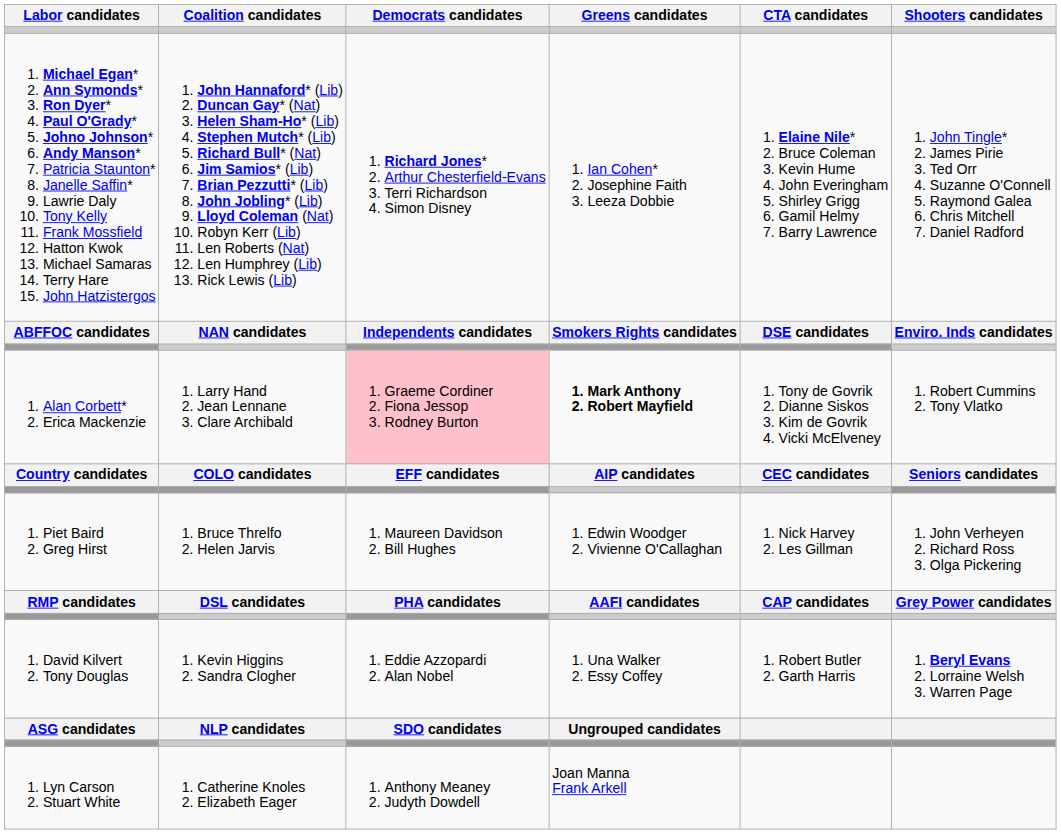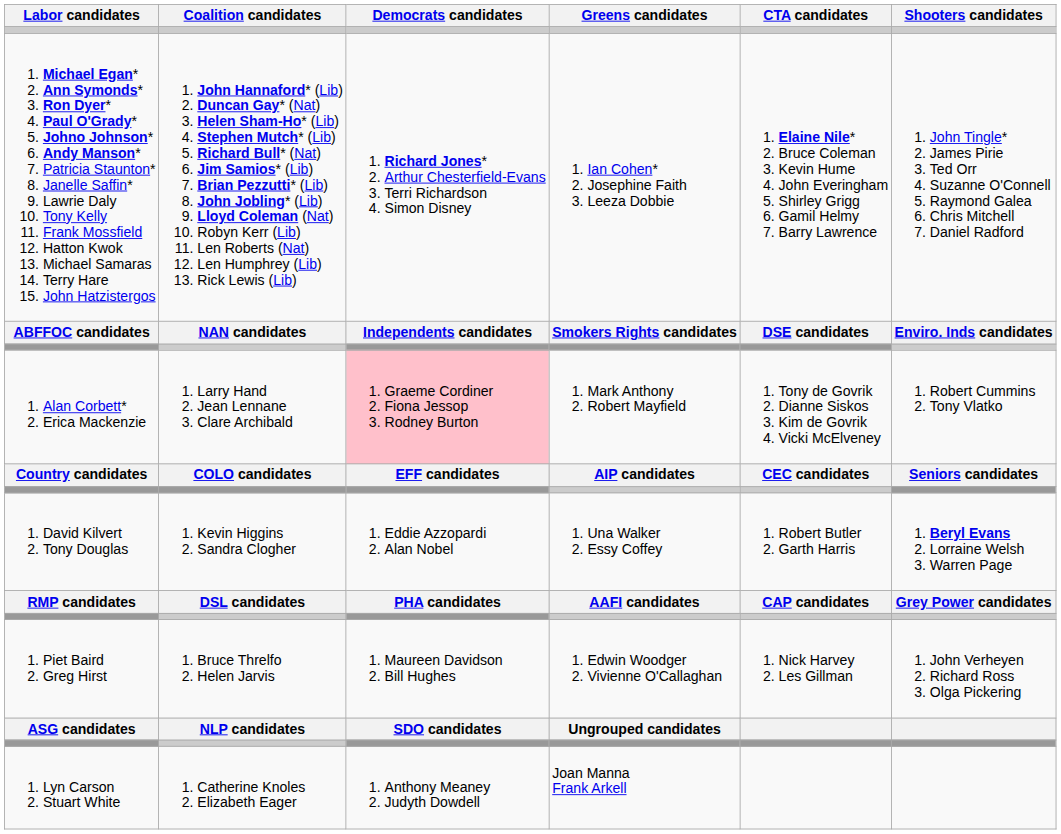Alan Corbett* Erica Mackenzie | Greens candidates: bold -> normal
rows swapped: David Kilvert Tony Douglas <-> Piet Baird Greg Hirst
